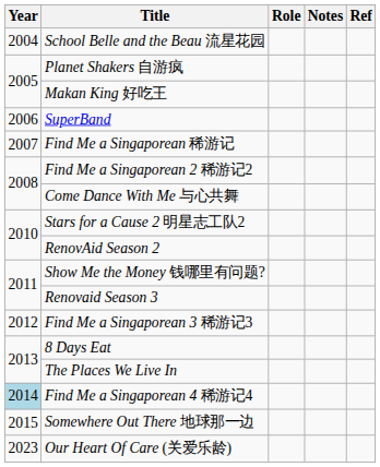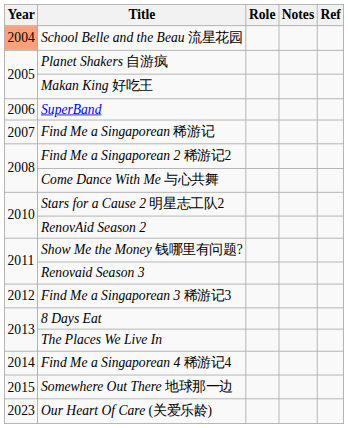School Belle and the Beau 流星花园 | Year: no background -> lightsalmon background
Find Me a Singaporean 4 稀游记4 | Year: lightblue background -> no background
